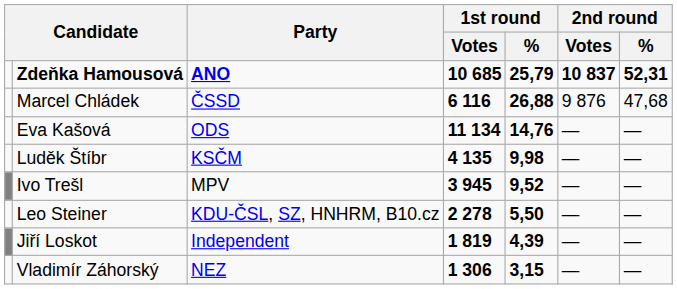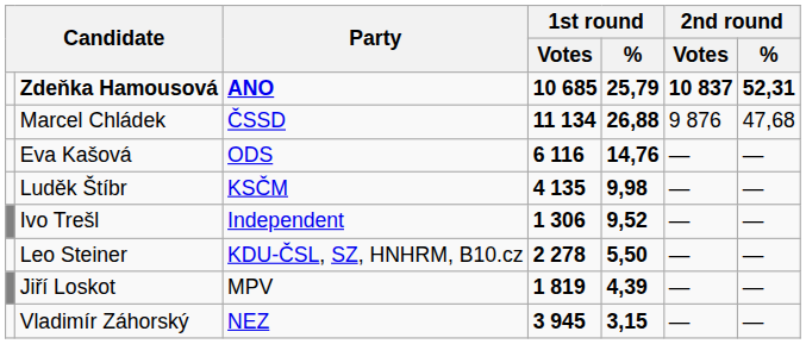Marcel Chládek | 1st round / Votes: 6 116 -> 11 134
Eva Kašová | 1st round / Votes: 11 134 -> 6 116
Ivo Trešl | Party: MPV -> Independent
Ivo Trešl | 1st round / Votes: 3 945 -> 1 306
Jiří Loskot | Party: Independent -> MPV
Vladimír Záhorský | 1st round / Votes: 1 306 -> 3 945
